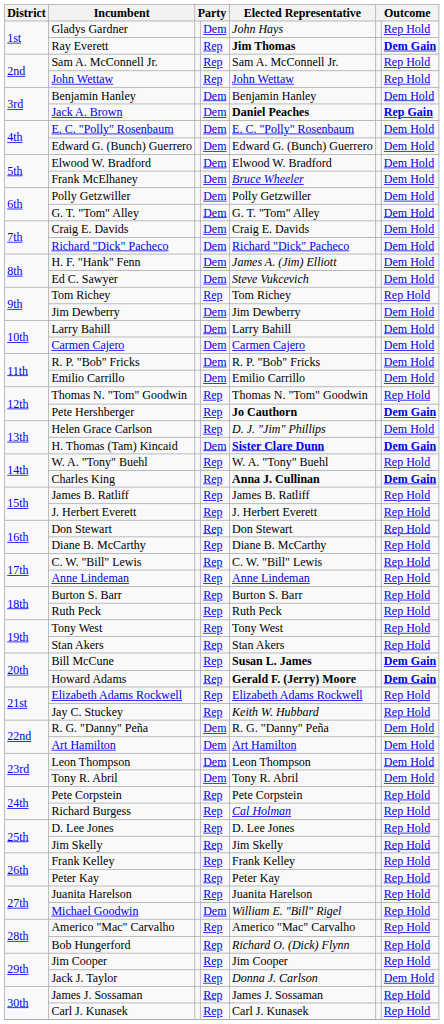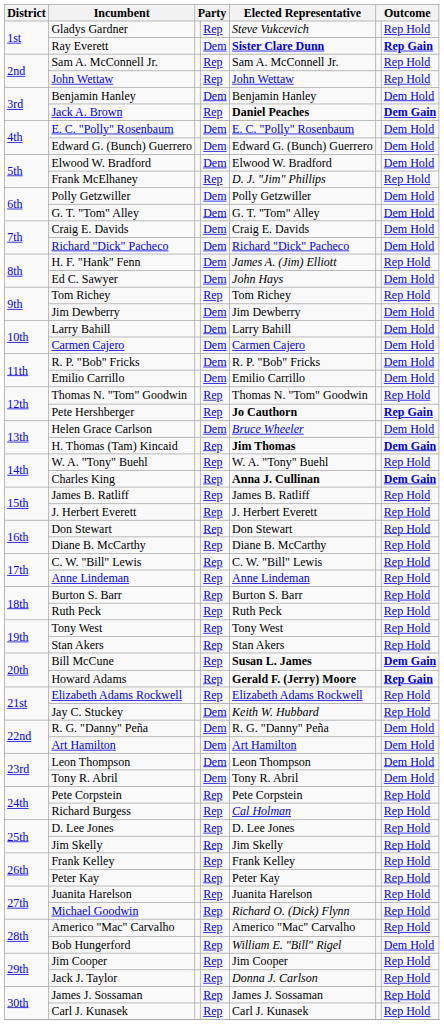Gladys Gardner | column 4: Dem -> Rep
Gladys Gardner | Elected Representative: John Hays -> Steve Vukcevich
Ray Everett | column 4: Rep -> Dem
Ray Everett | Elected Representative: Jim Thomas -> Sister Clare Dunn
Ray Everett | column 7: Dem Gain -> Rep Gain
Jack A. Brown | column 4: Dem -> Rep
Jack A. Brown | column 7: Rep Gain -> Dem Gain
Frank McElhaney | column 4: Dem -> Rep
Frank McElhaney | Elected Representative: Bruce Wheeler -> D. J. "Jim" Phillips
Frank McElhaney | column 7: Dem Hold -> Rep Hold
H. F. "Hank" Fenn | column 7: Dem Hold -> Rep Hold
Ed C. Sawyer | Elected Representative: Steve Vukcevich -> John Hays
Pete Hershberger | column 7: Dem Gain -> Rep Gain
Helen Grace Carlson | column 4: Rep -> Dem
Helen Grace Carlson | Elected Representative: D. J. "Jim" Phillips -> Bruce Wheeler
H. Thomas (Tam) Kincaid | column 4: Dem -> Rep
H. Thomas (Tam) Kincaid | Elected Representative: Sister Clare Dunn -> Jim Thomas
Howard Adams | column 7: Dem Gain -> Rep Gain
Jay C. Stuckey | column 4: Rep -> Dem
Michael Goodwin | column 4: Dem -> Rep
Michael Goodwin | Elected Representative: William E. "Bill" Rigel -> Richard O. (Dick) Flynn
Bob Hungerford | Elected Representative: Richard O. (Dick) Flynn -> William E. "Bill" Rigel
Bob Hungerford | column 7: Rep Hold -> Dem Hold
Jack J. Taylor | column 7: Dem Hold -> Rep Hold
